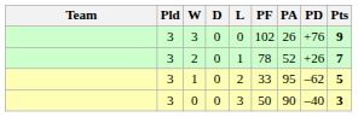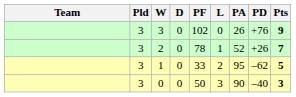columns swapped: L <-> PF
